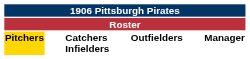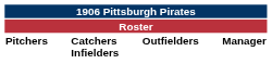Pitchers | column 1: gold background -> no background
